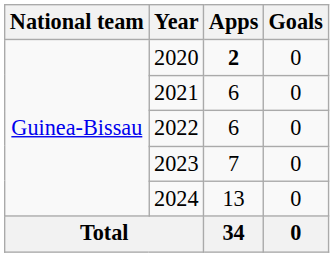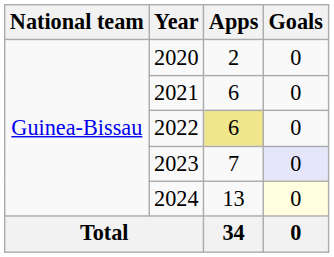2020 | Apps: bold -> normal
2022 | Apps: no background -> khaki background
2023 | Goals: no background -> lavender background
2024 | Goals: no background -> lightyellow background
